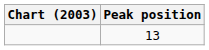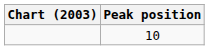row 2 | Peak position: 13 -> 10
